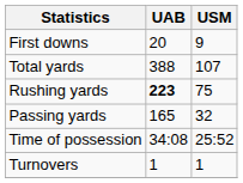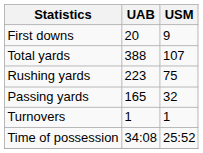Rushing yards | UAB: bold -> normal
rows swapped: Turnovers <-> Time of possession
